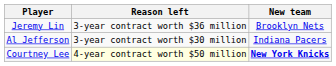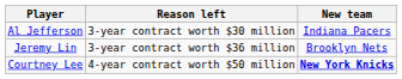rows swapped: Al Jefferson <-> Jeremy Lin
Courtney Lee | Reason left: lightyellow background -> no background
